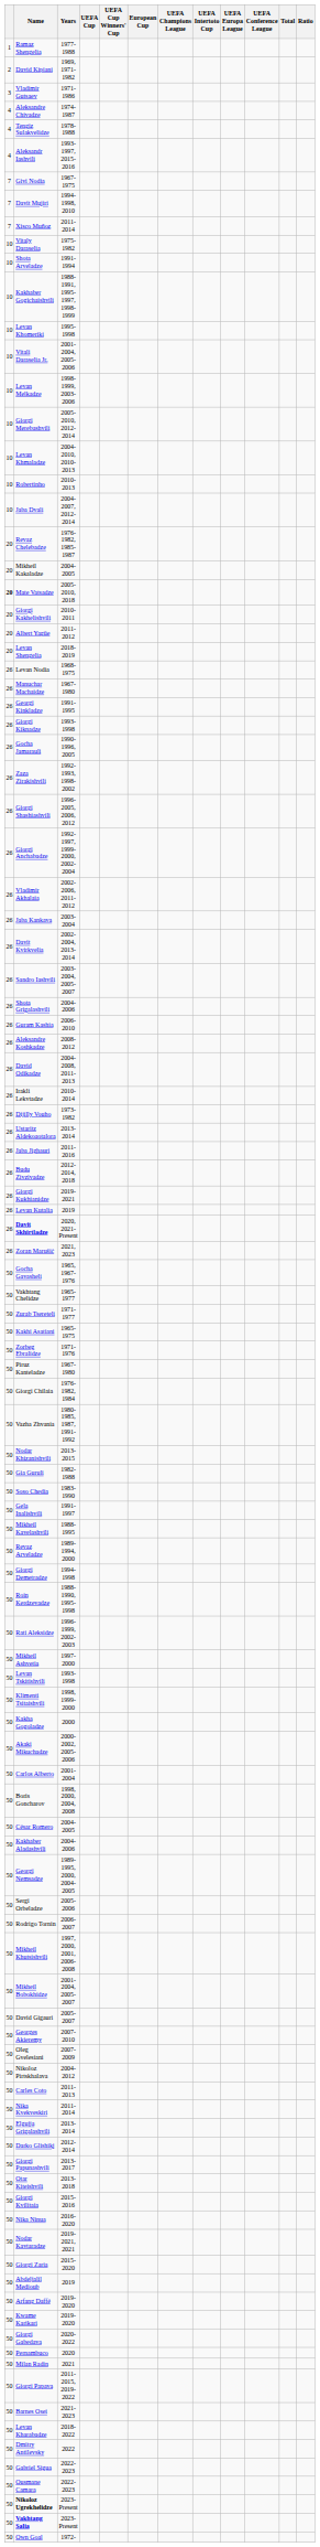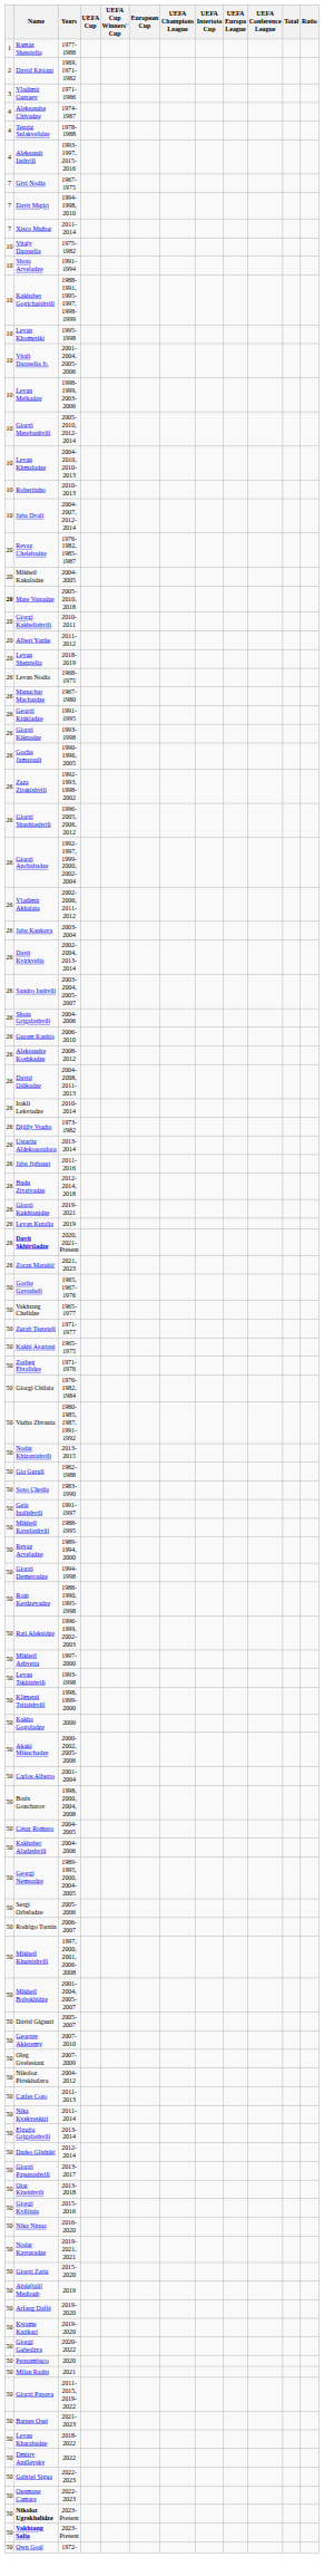- row: 50 | Piruz Kanteladze | 1967-1980
